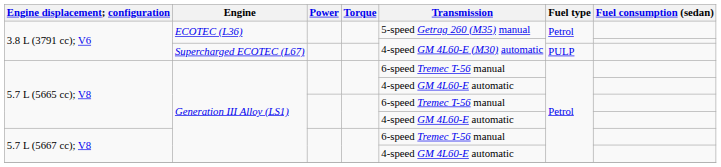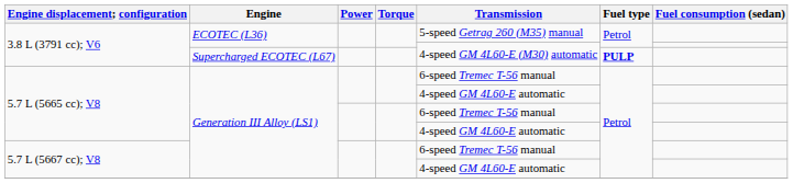3.8 L (3791 cc); V6 / Supercharged ECOTEC (L67) | Fuel type: normal -> bold
